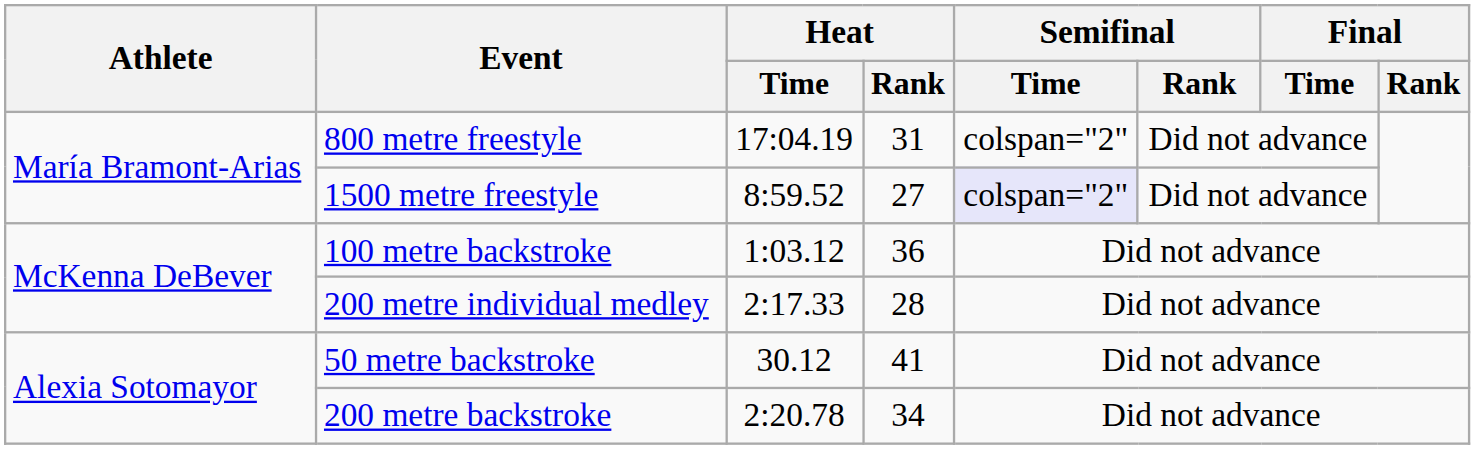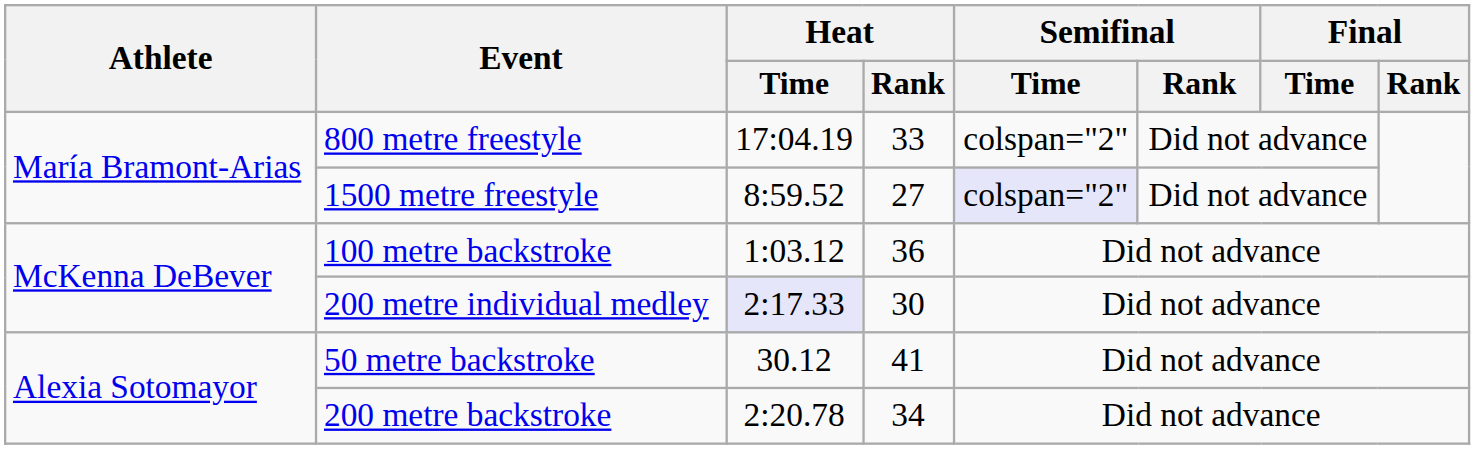800 metre freestyle | Heat / Rank: 31 -> 33
200 metre individual medley | Heat / Time: no background -> lavender background
200 metre individual medley | Heat / Rank: 28 -> 30
